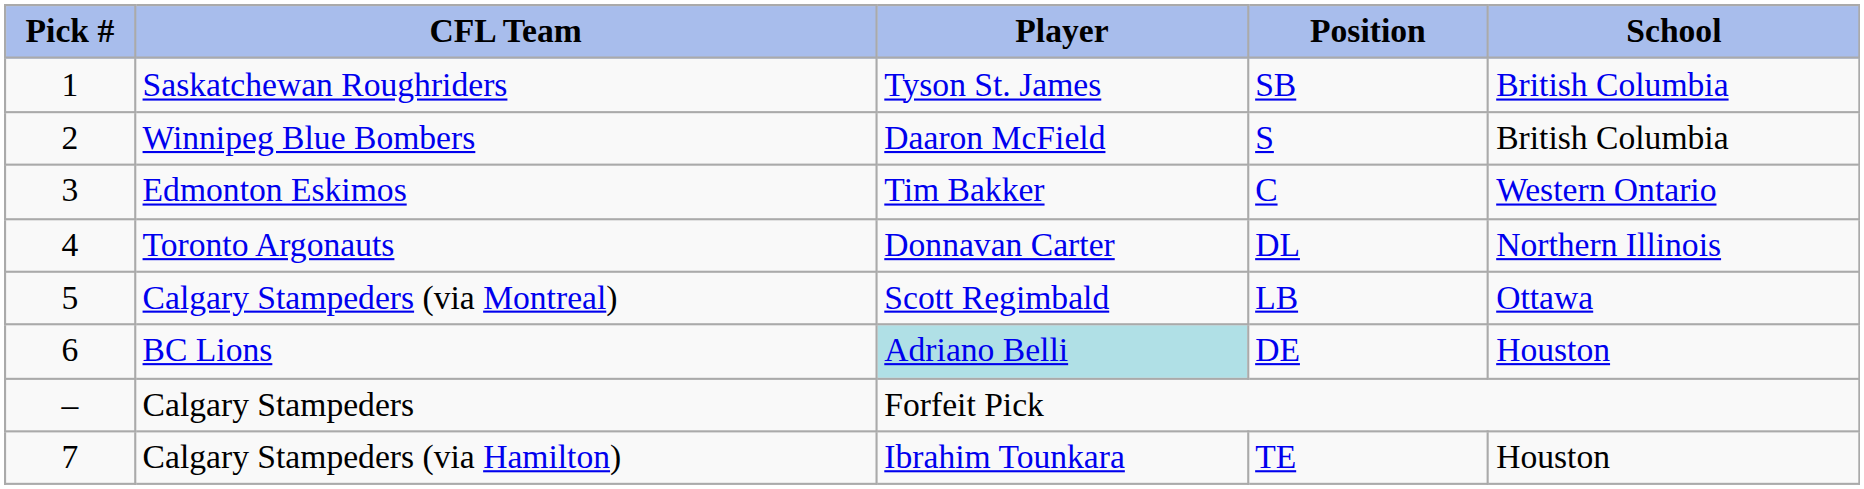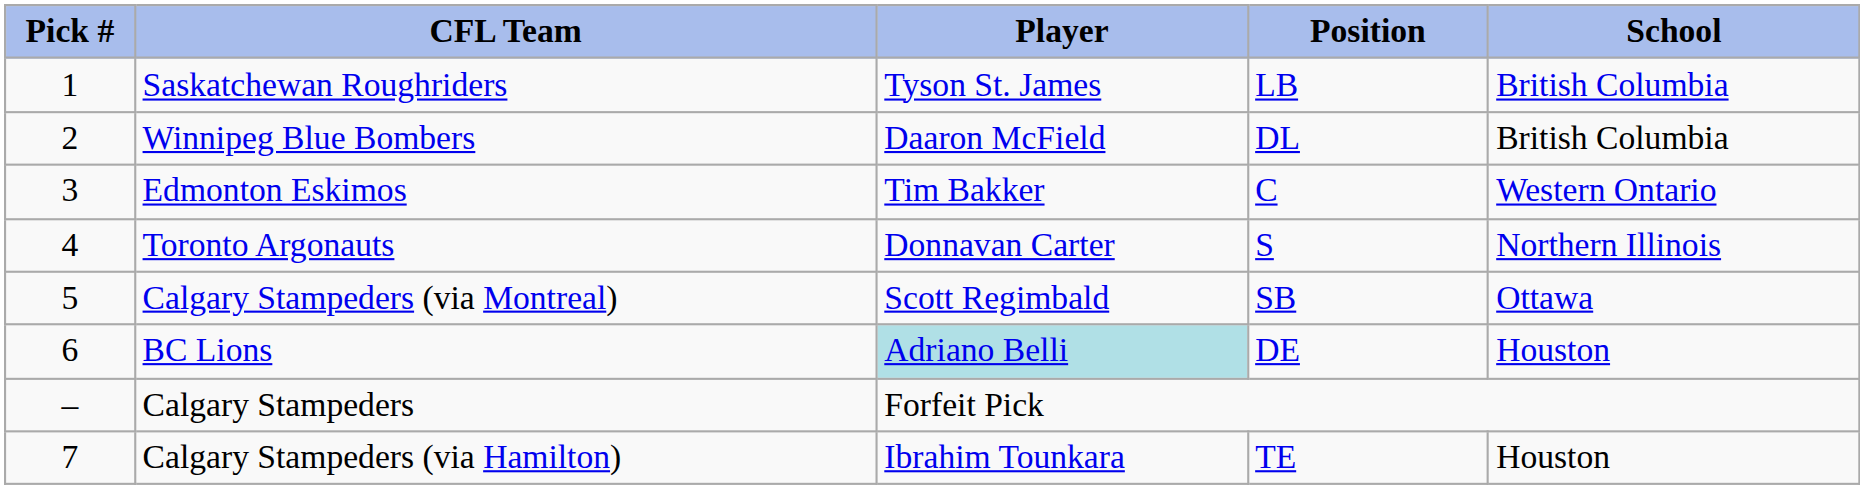Saskatchewan Roughriders | Position: SB -> LB
Winnipeg Blue Bombers | Position: S -> DL
Toronto Argonauts | Position: DL -> S
Calgary Stampeders (via Montreal) | Position: LB -> SB
